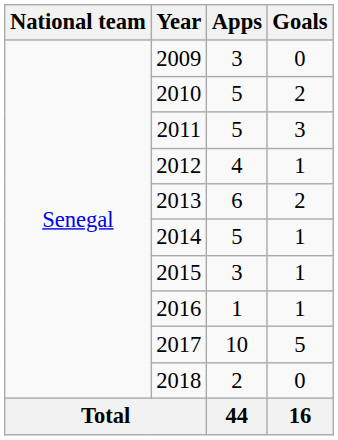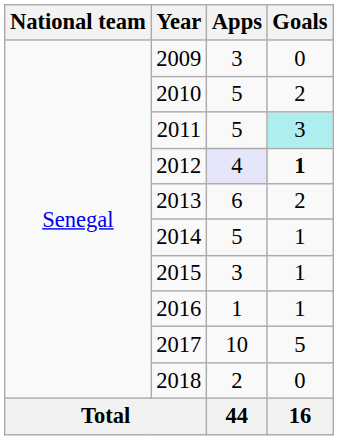2011 | Goals: no background -> paleturquoise background
2012 | Apps: no background -> lavender background
2012 | Goals: normal -> bold
